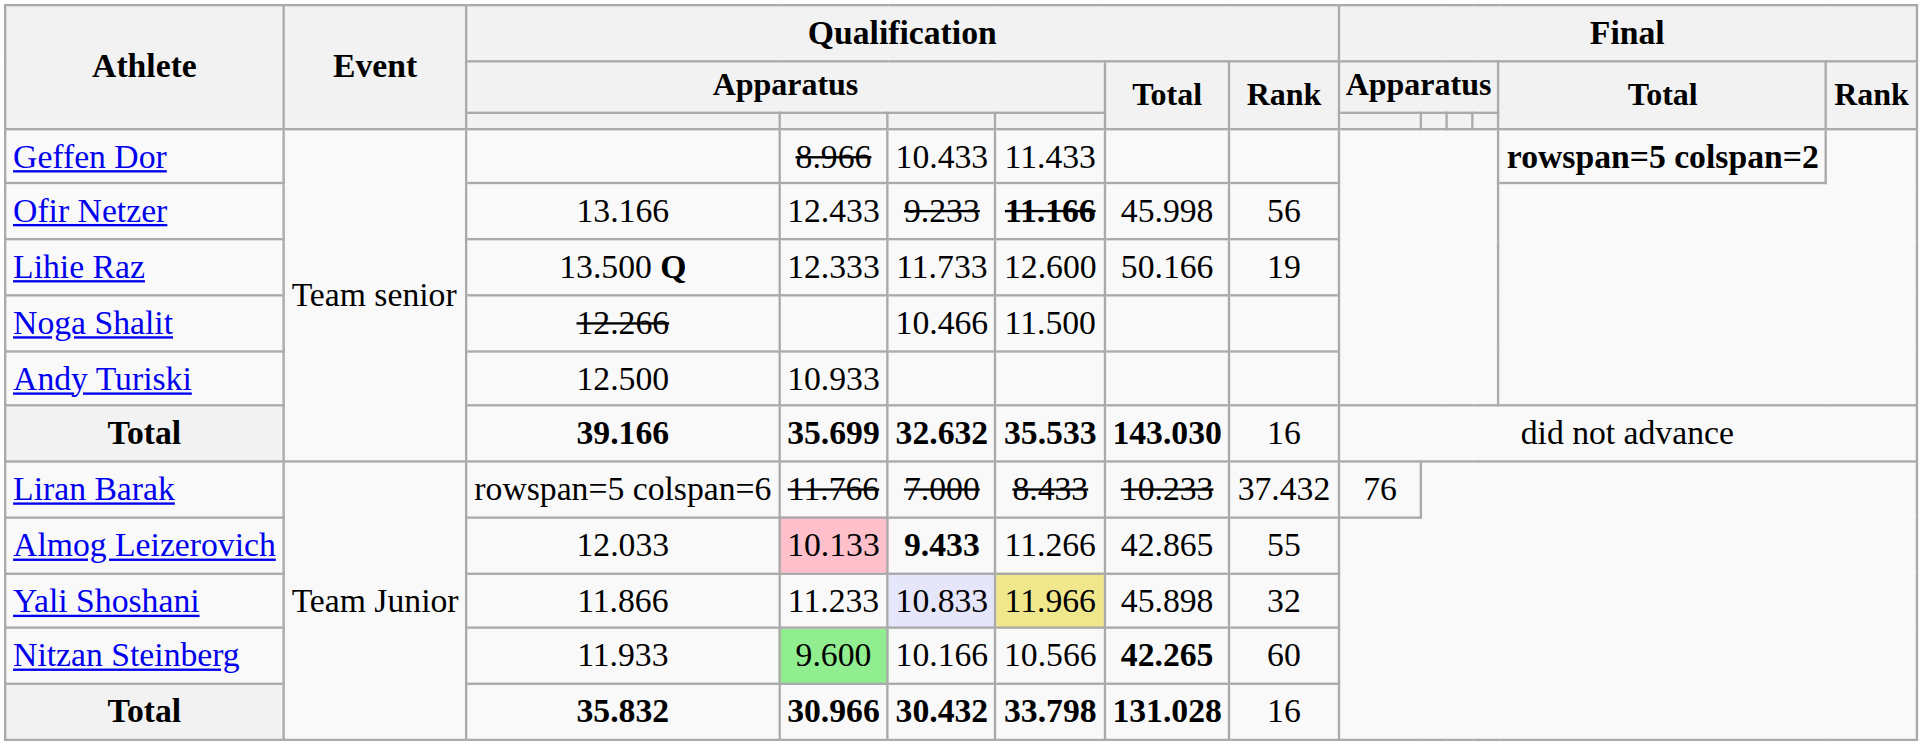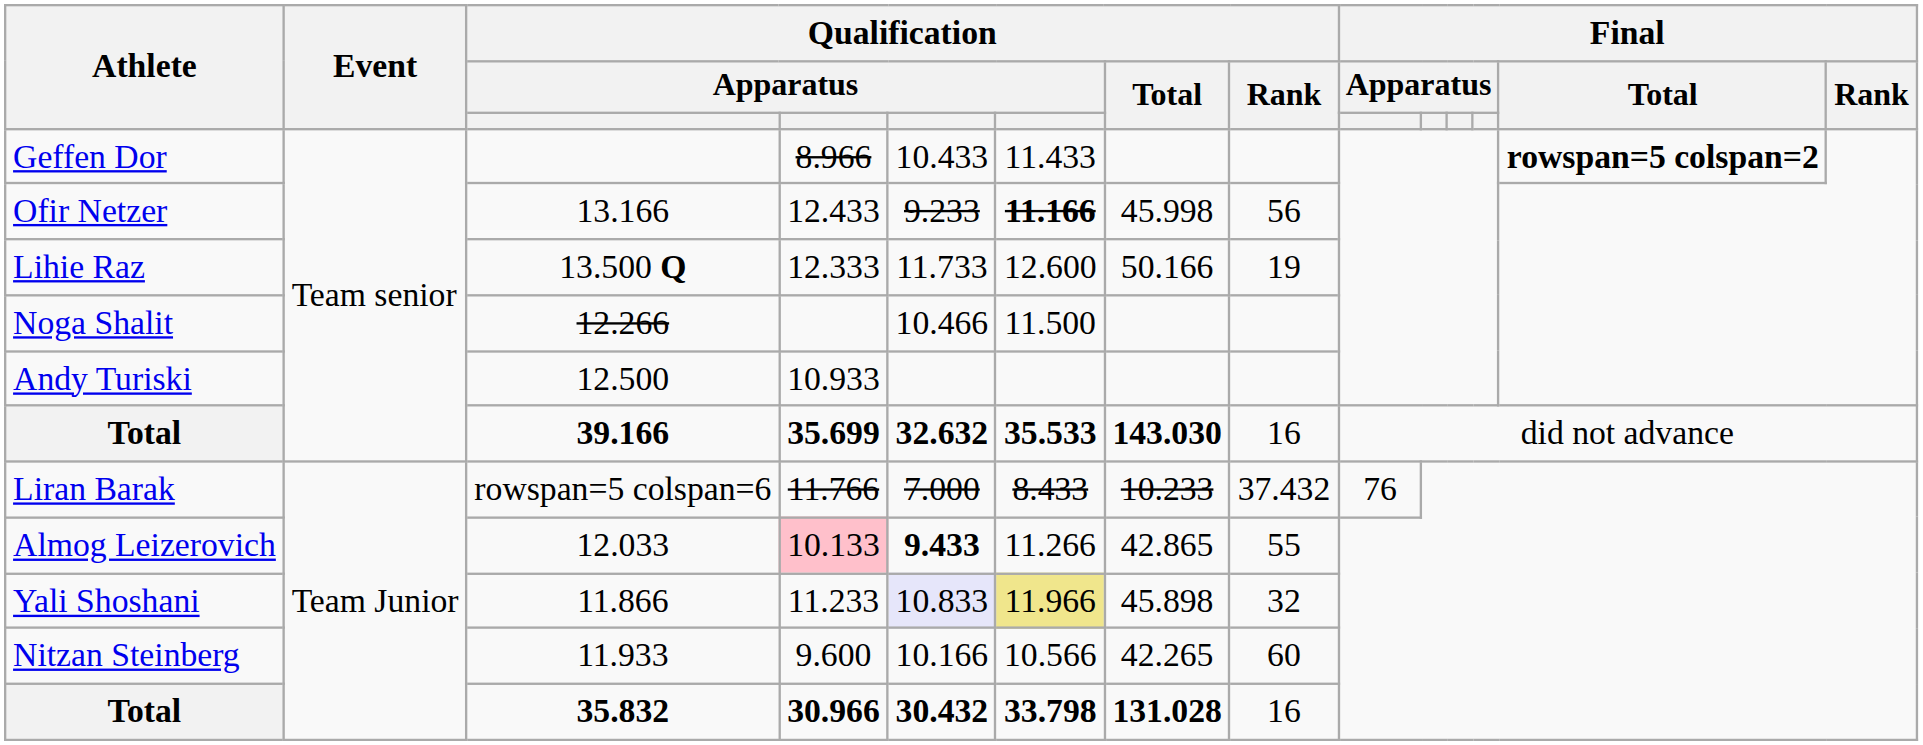Nitzan Steinberg | column 4: lightgreen background -> no background
Nitzan Steinberg | Qualification / Total: bold -> normal
